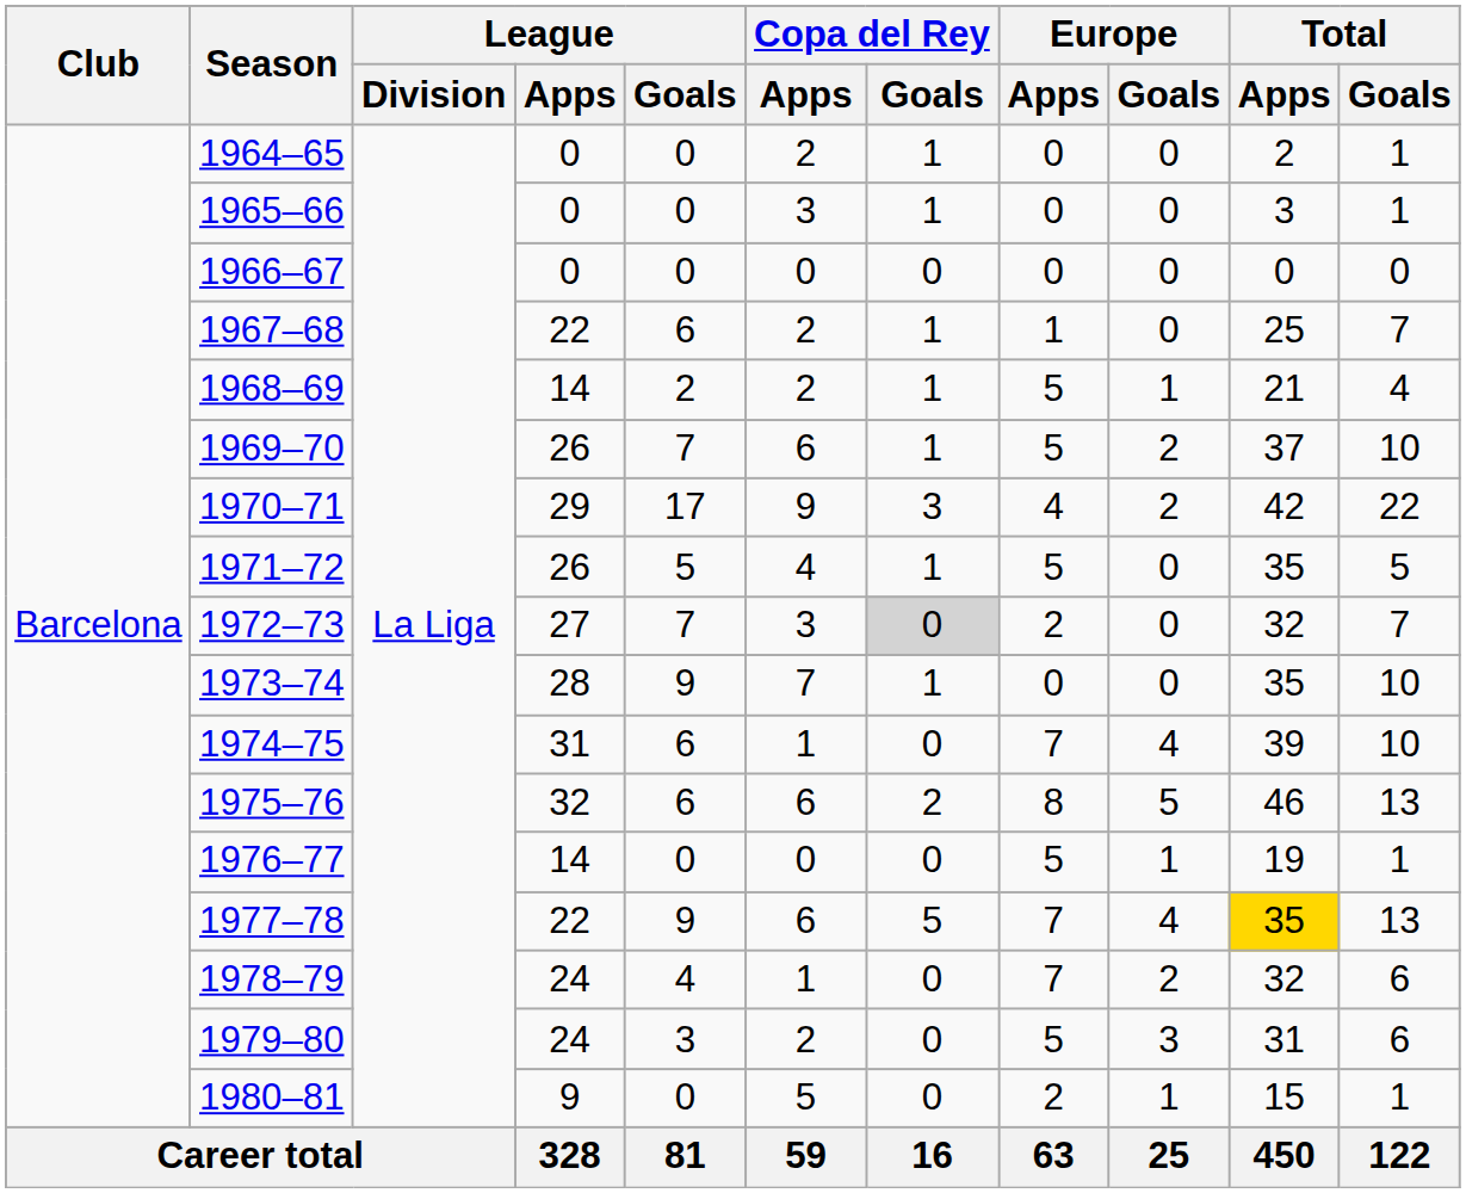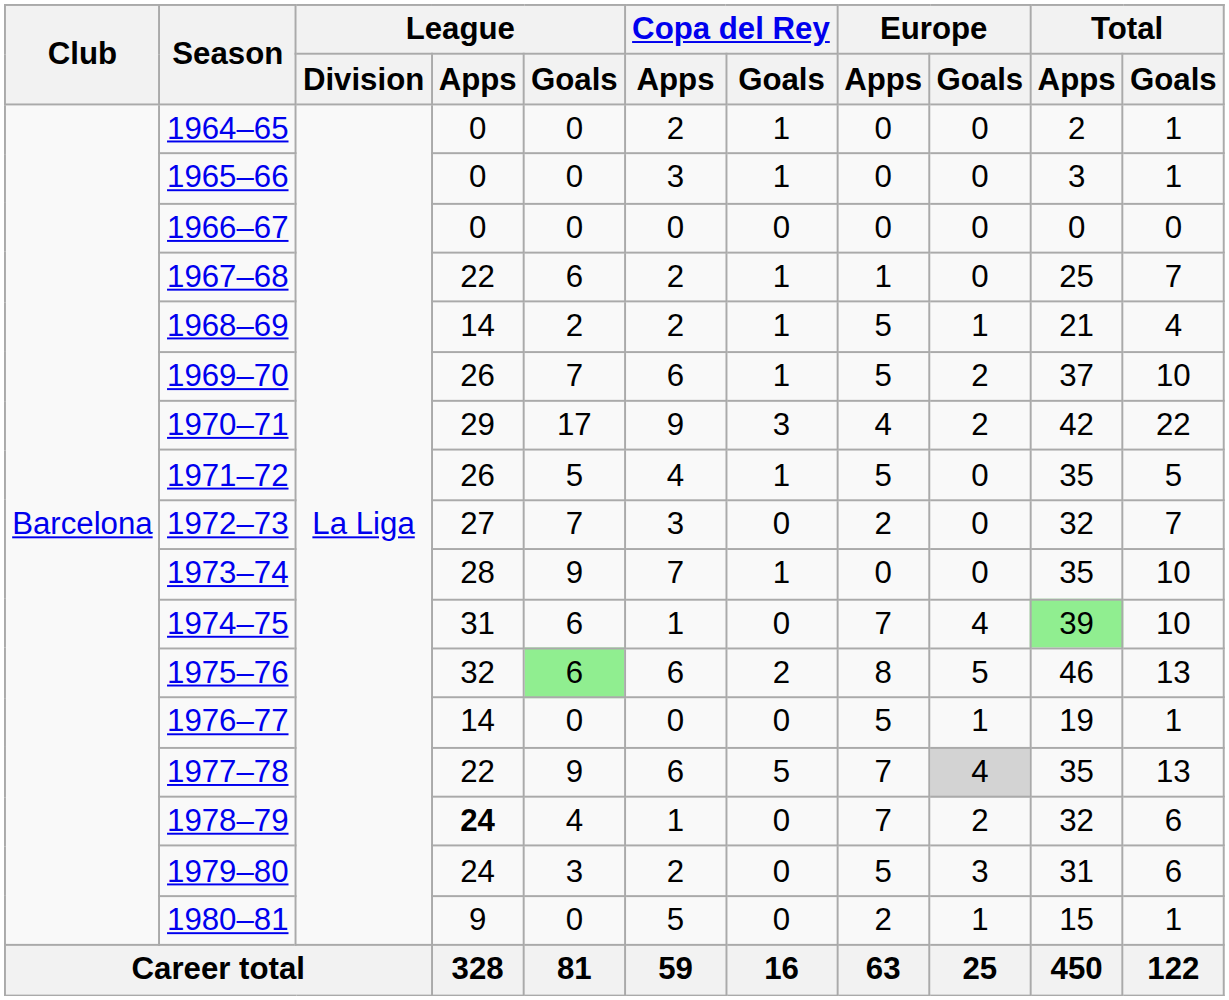1972–73 | Copa del Rey / Goals: lightgrey background -> no background
1974–75 | Total / Apps: no background -> lightgreen background
1975–76 | League / Goals: no background -> lightgreen background
1977–78 | Europe / Goals: no background -> lightgrey background
1977–78 | Total / Apps: gold background -> no background
1978–79 | League / Apps: normal -> bold
